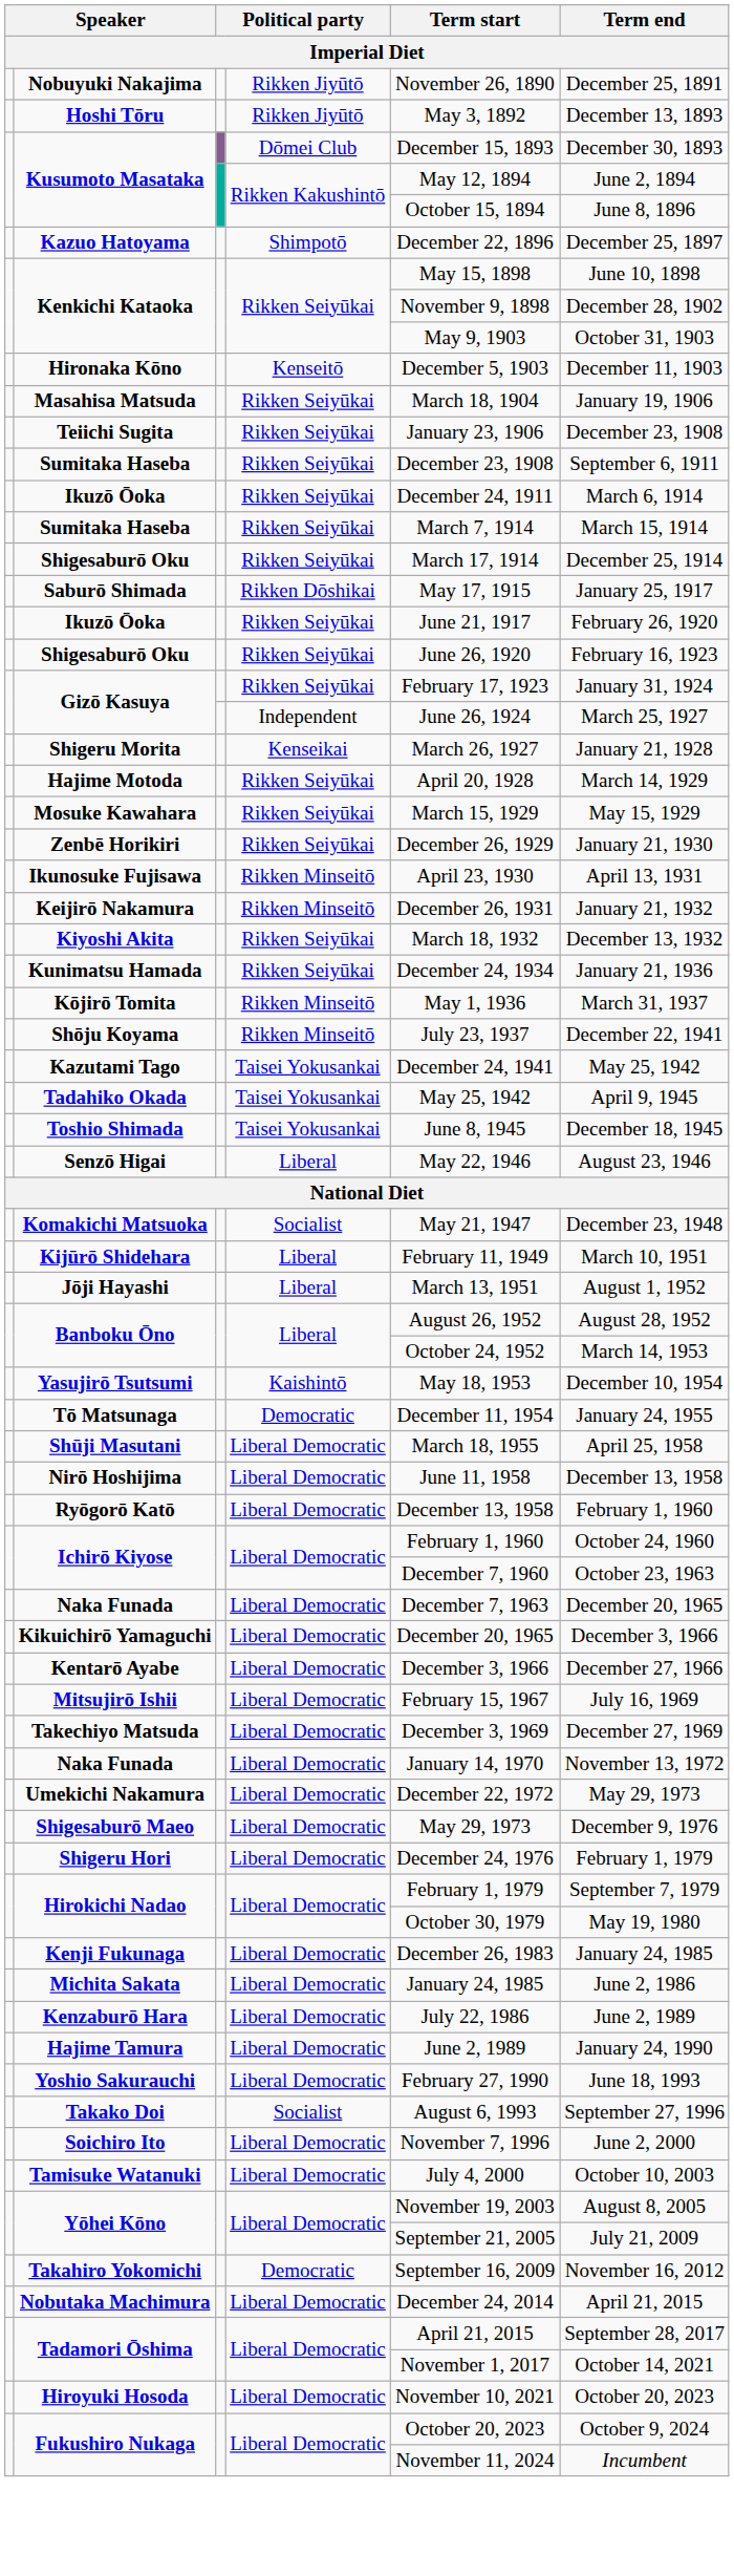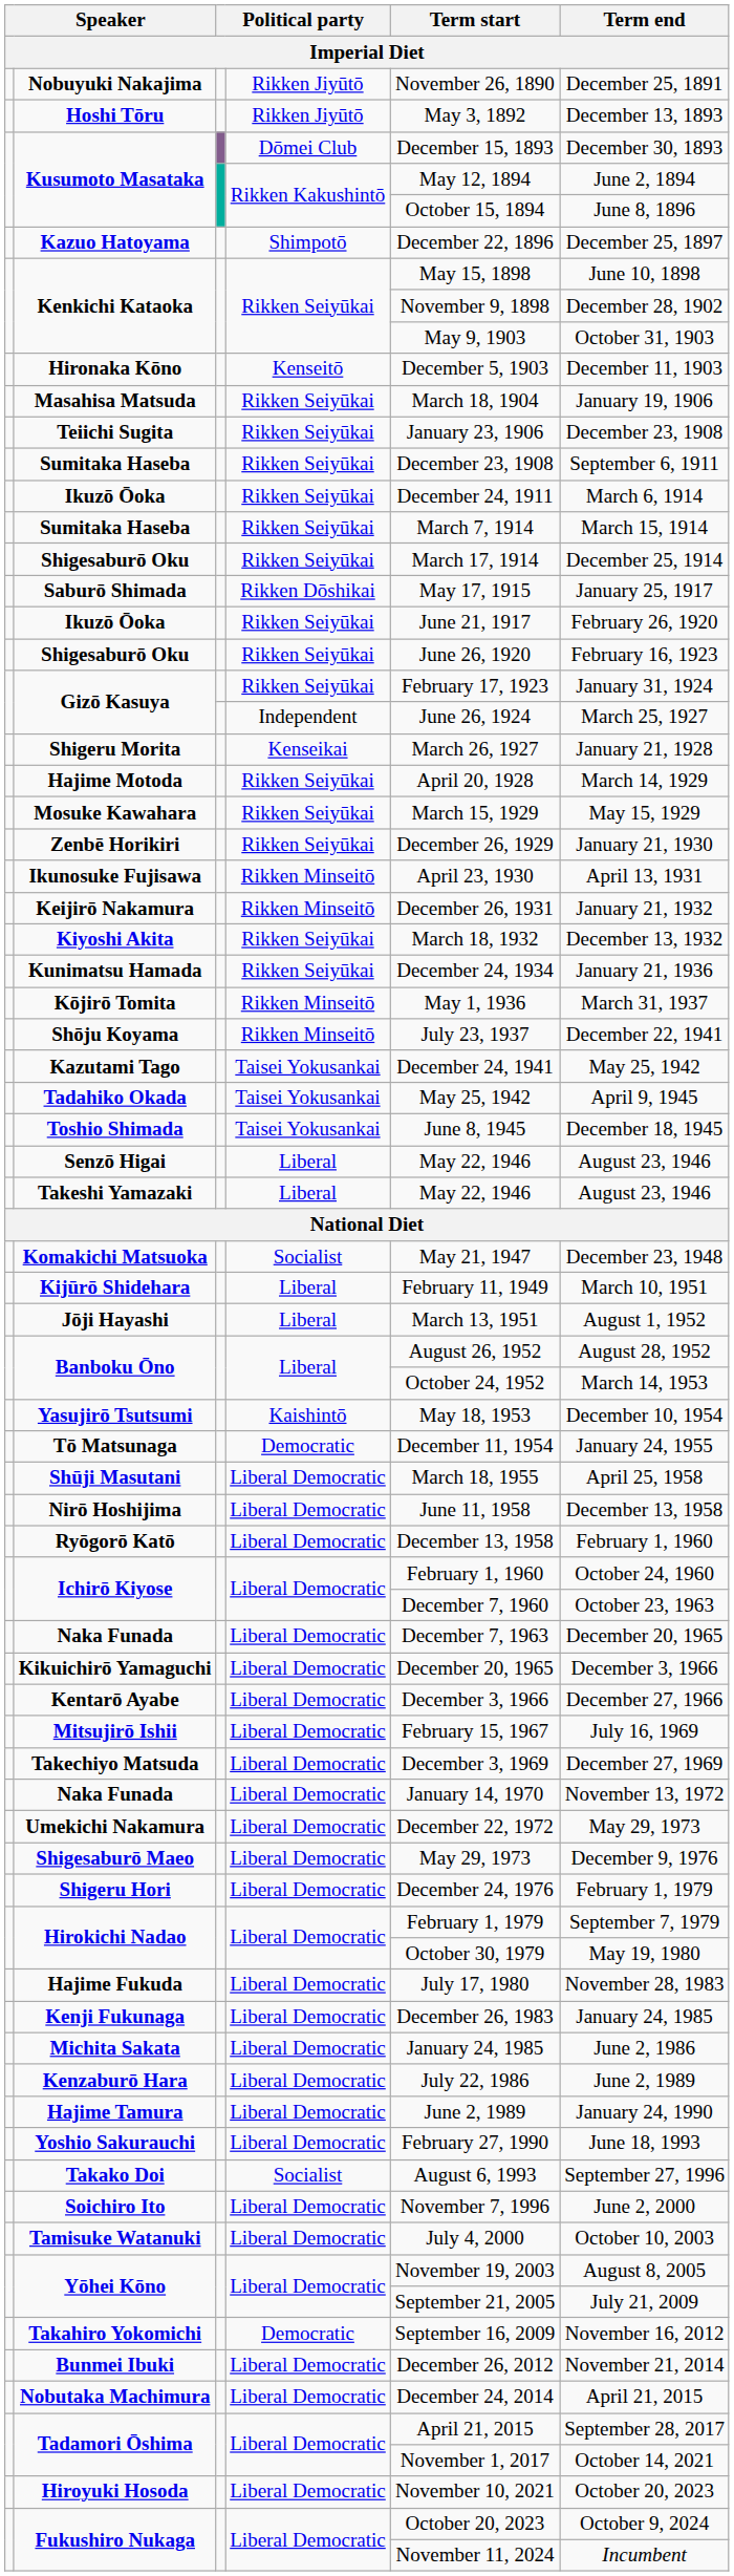+ row: Takeshi Yamazaki | Liberal | May 22, 1946 | August 23, 1946
+ row: Hajime Fukuda | Liberal Democratic | July 17, 1980 | November 28, 1983
+ row: Bunmei Ibuki | Liberal Democratic | December 26, 2012 | November 21, 2014
